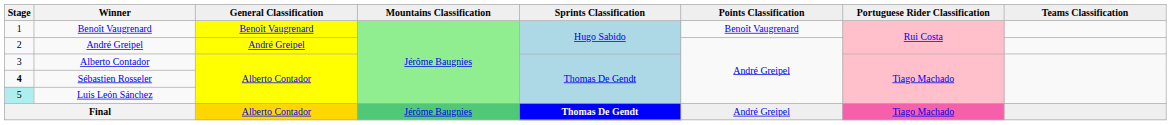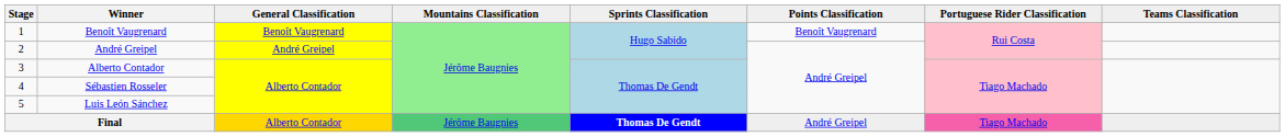Sébastien Rosseler | Stage: bold -> normal
Luis León Sánchez | Stage: paleturquoise background -> no background
